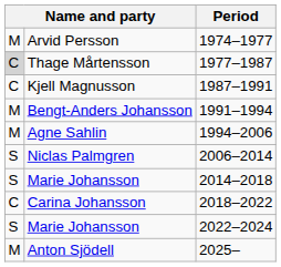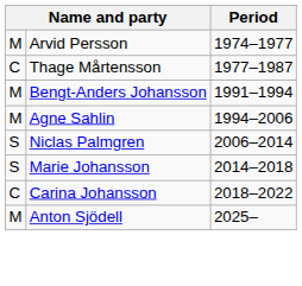Thage Mårtensson | column 1: lightgrey background -> no background
- row: C | Kjell Magnusson | 1987–1991
- row: S | Marie Johansson | 2022–2024
